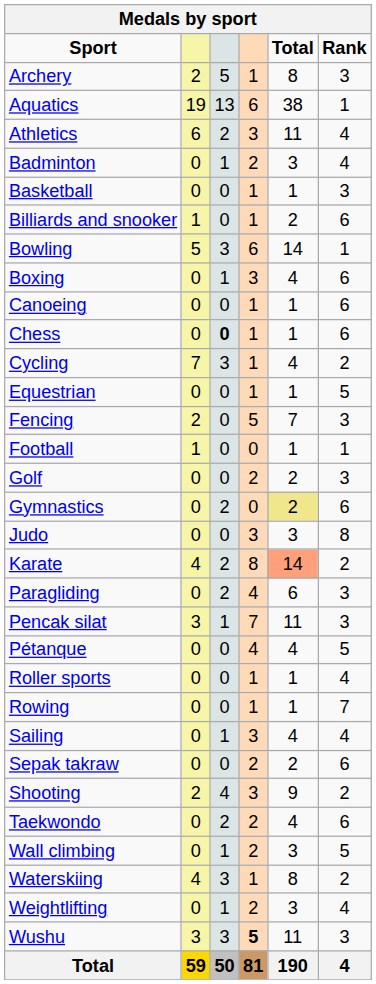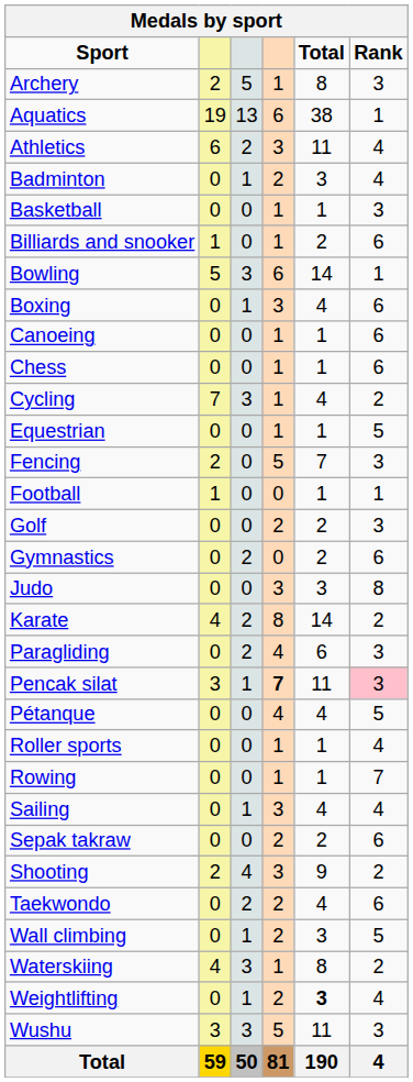Chess | column 3: bold -> normal
Gymnastics | Total: khaki background -> no background
Karate | Total: lightsalmon background -> no background
Pencak silat | column 4: normal -> bold
Pencak silat | Rank: no background -> pink background
Weightlifting | Total: normal -> bold
Wushu | column 4: bold -> normal
